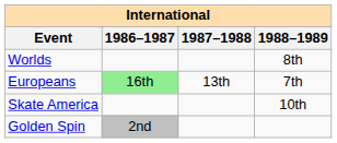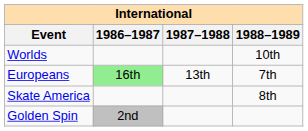Worlds | 1988–1989: 8th -> 10th
Skate America | 1988–1989: 10th -> 8th
